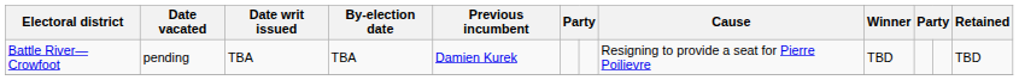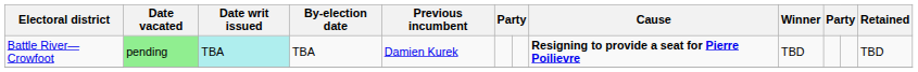Battle River—Crowfoot | Date vacated: no background -> lightgreen background
Battle River—Crowfoot | Date writ issued: no background -> paleturquoise background
Battle River—Crowfoot | Cause: normal -> bold
